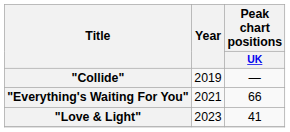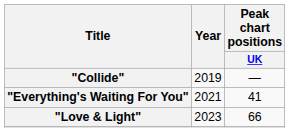"Everything's Waiting For You" | Peak chart positions / UK: 66 -> 41
"Love & Light" | Peak chart positions / UK: 41 -> 66
